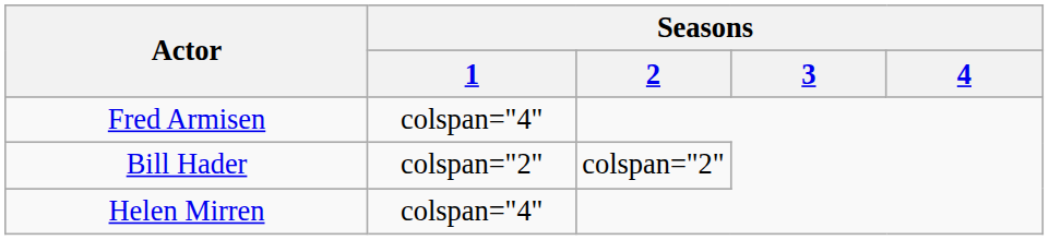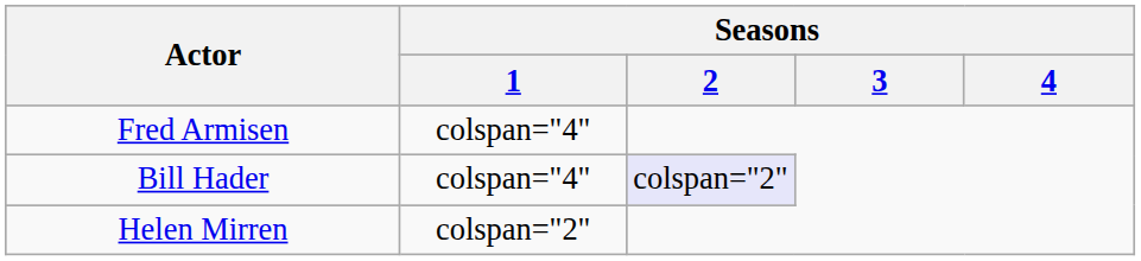Bill Hader | Seasons / 1: colspan="2" -> colspan="4"
Bill Hader | Seasons / 2: no background -> lavender background
Helen Mirren | Seasons / 1: colspan="4" -> colspan="2"
